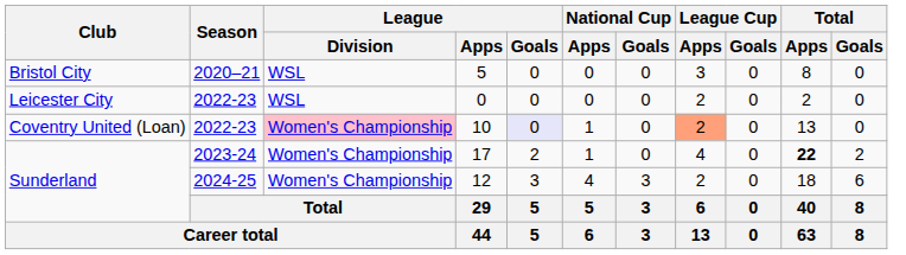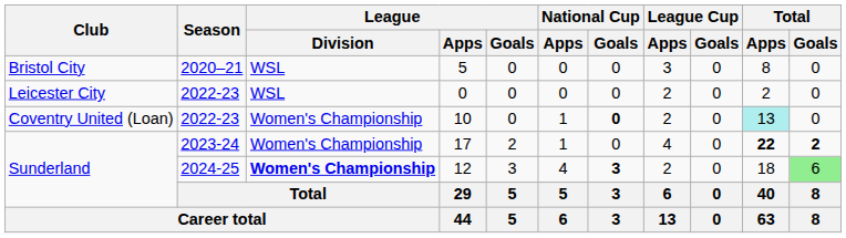10 | League / Division: pink background -> no background
10 | League / Goals: lavender background -> no background
10 | National Cup / Goals: normal -> bold
10 | League Cup / Apps: lightsalmon background -> no background
10 | Total / Apps: no background -> paleturquoise background
17 | Total / Goals: normal -> bold
12 | League / Division: normal -> bold
12 | National Cup / Goals: normal -> bold
12 | Total / Goals: no background -> lightgreen background
